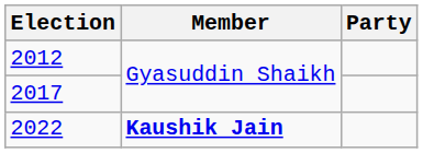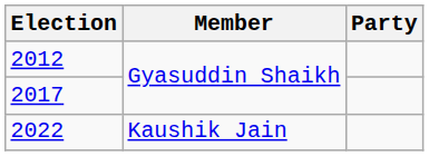2022 | Member: bold -> normal
